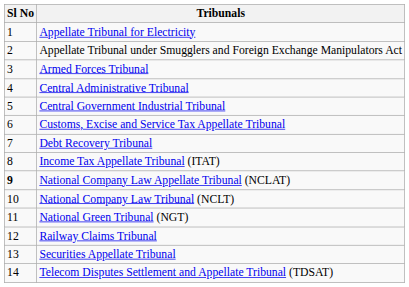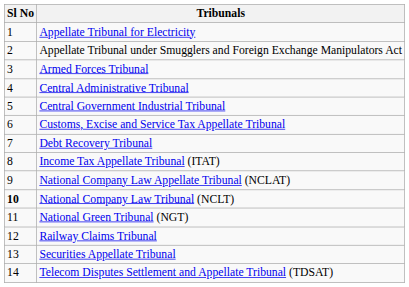National Company Law Appellate Tribunal (NCLAT) | Sl No: bold -> normal
National Company Law Tribunal (NCLT) | Sl No: normal -> bold
